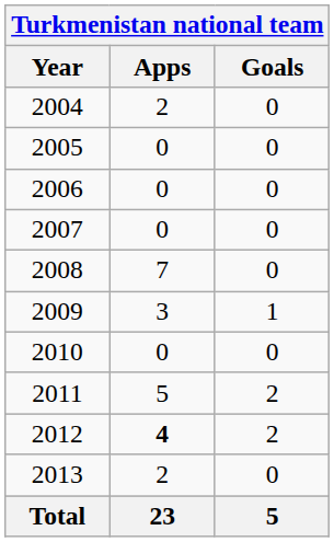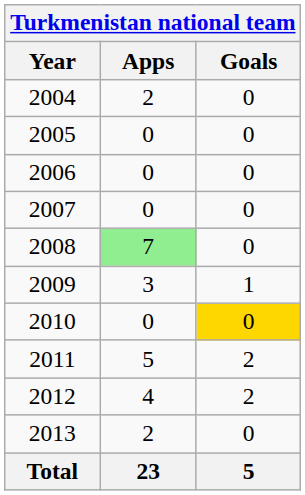2008 | Apps: no background -> lightgreen background
2010 | Goals: no background -> gold background
2012 | Apps: bold -> normal
